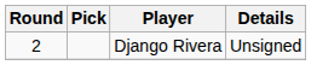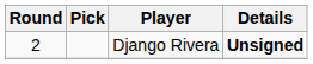Django Rivera | Details: normal -> bold
